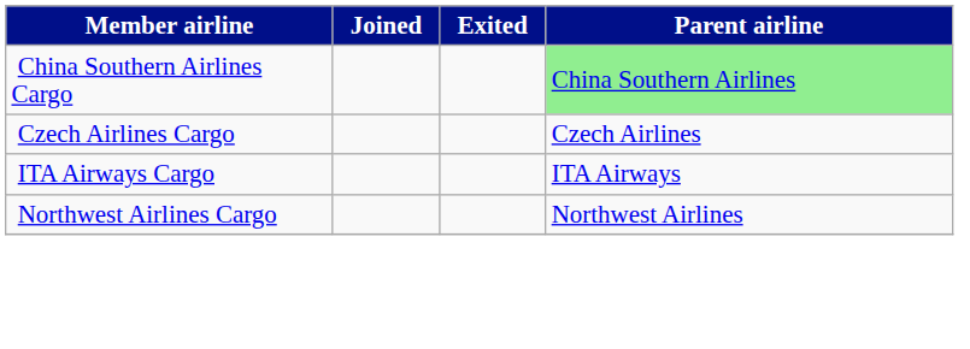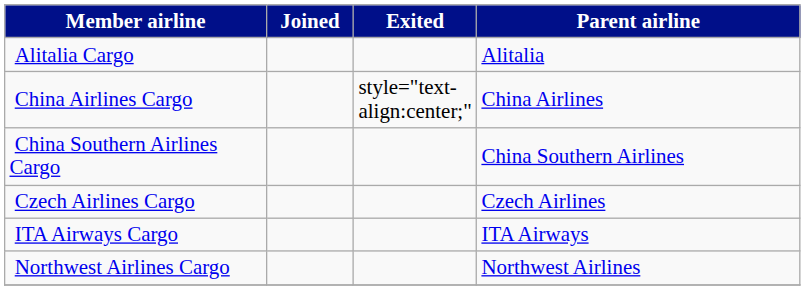+ row: Alitalia Cargo | Alitalia
+ row: China Airlines Cargo | style="text-align:center;" | China Airlines
China Southern Airlines Cargo | Parent airline: lightgreen background -> no background
